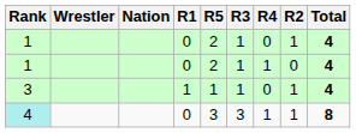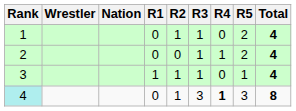columns swapped: R2 <-> R5
row 3 | Rank: 1 -> 2
row 5 | R4: normal -> bold
